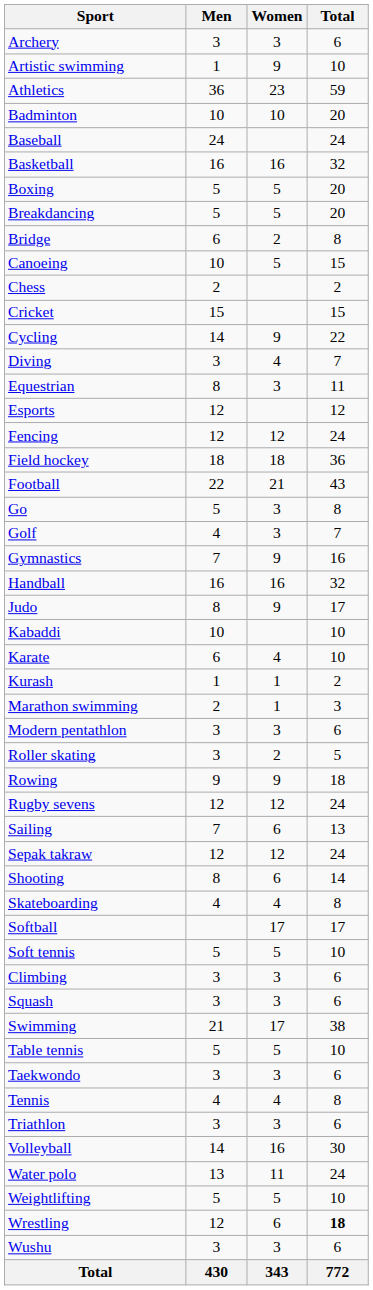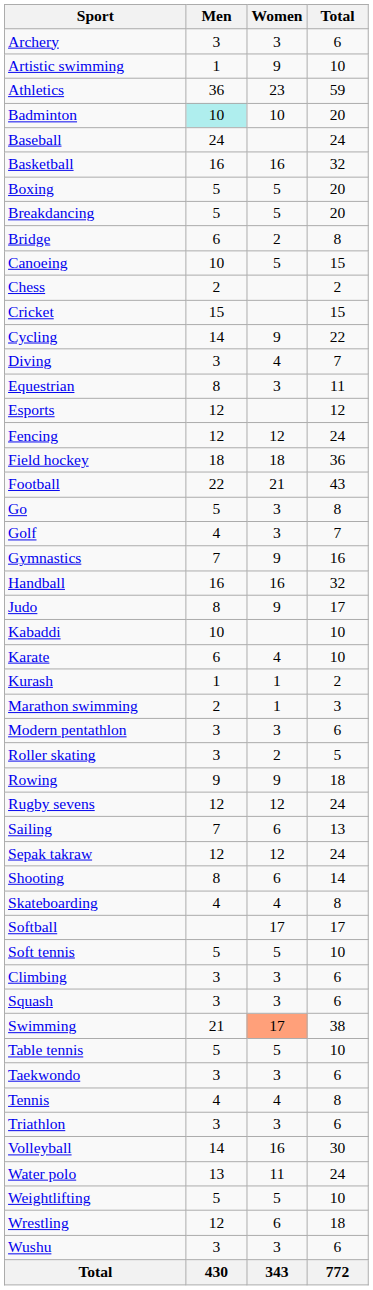Badminton | Men: no background -> paleturquoise background
Swimming | Women: no background -> lightsalmon background
Wrestling | Total: bold -> normal
